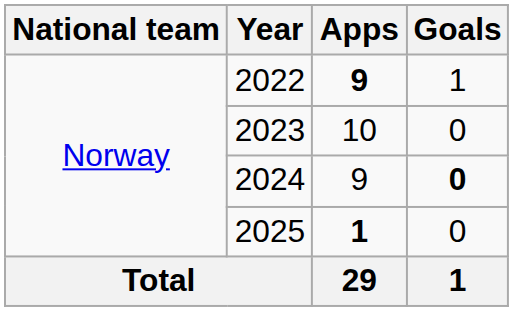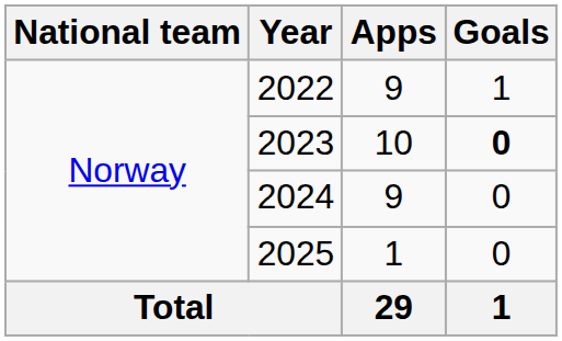2022 | Apps: bold -> normal
2023 | Goals: normal -> bold
2024 | Goals: bold -> normal
2025 | Apps: bold -> normal
